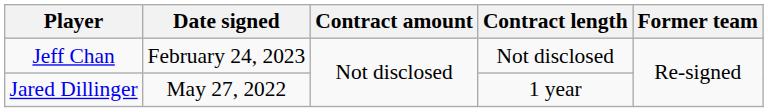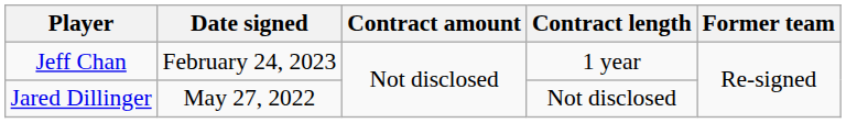Jeff Chan | Contract length: Not disclosed -> 1 year
Jared Dillinger | Contract length: 1 year -> Not disclosed
